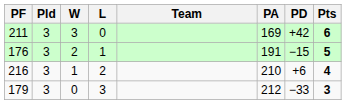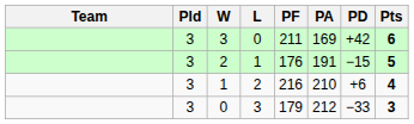columns swapped: Team <-> PF
